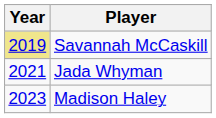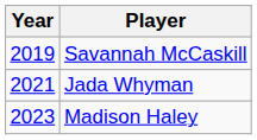Savannah McCaskill | Year: khaki background -> no background
